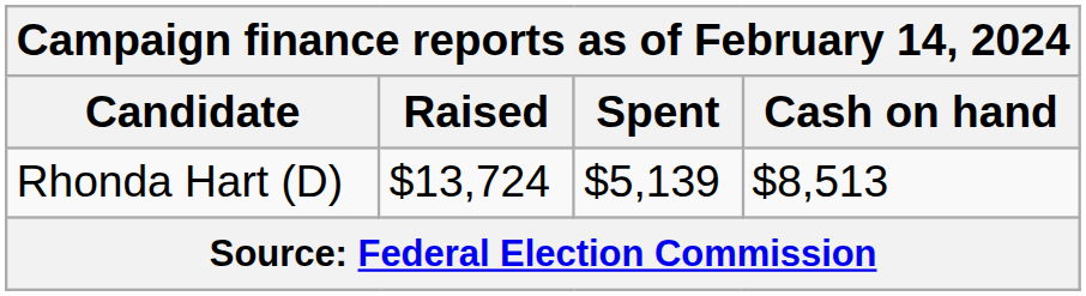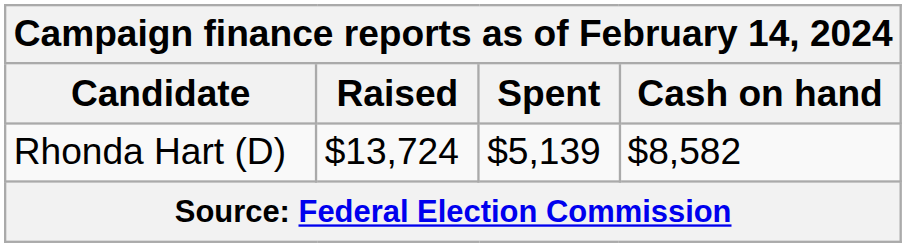Rhonda Hart (D) | Cash on hand: $8,513 -> $8,582
